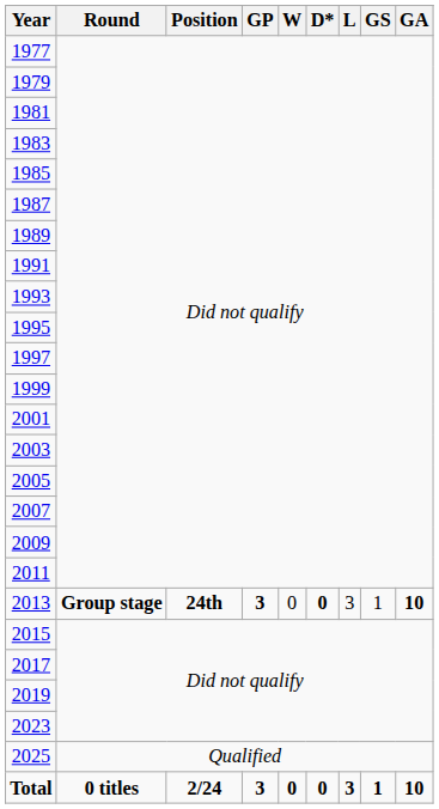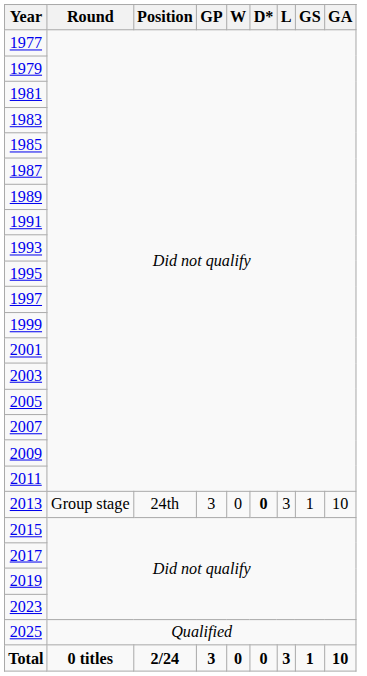2013 | Round: bold -> normal
2013 | Position: bold -> normal
2013 | GP: bold -> normal
2013 | GA: bold -> normal
